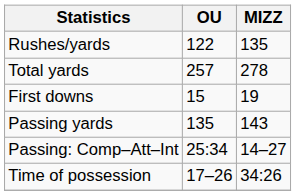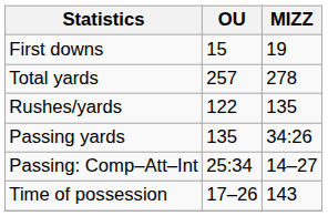rows swapped: First downs <-> Rushes/yards
Passing yards | MIZZ: 143 -> 34:26
Time of possession | MIZZ: 34:26 -> 143
